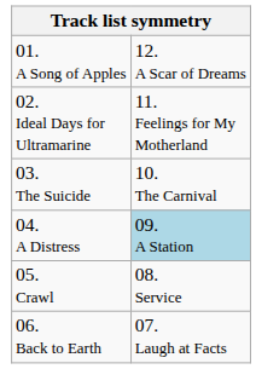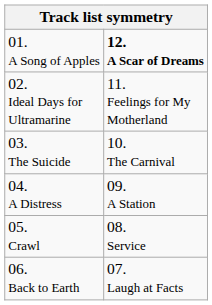01. A Song of Apples | column 2: normal -> bold
04. A Distress | column 2: lightblue background -> no background
